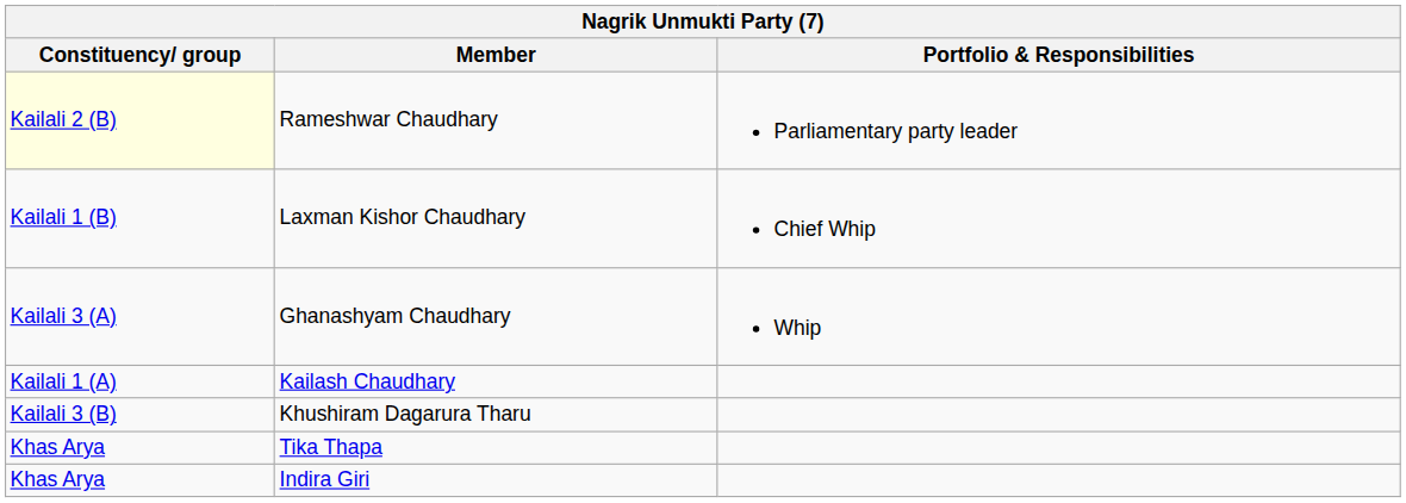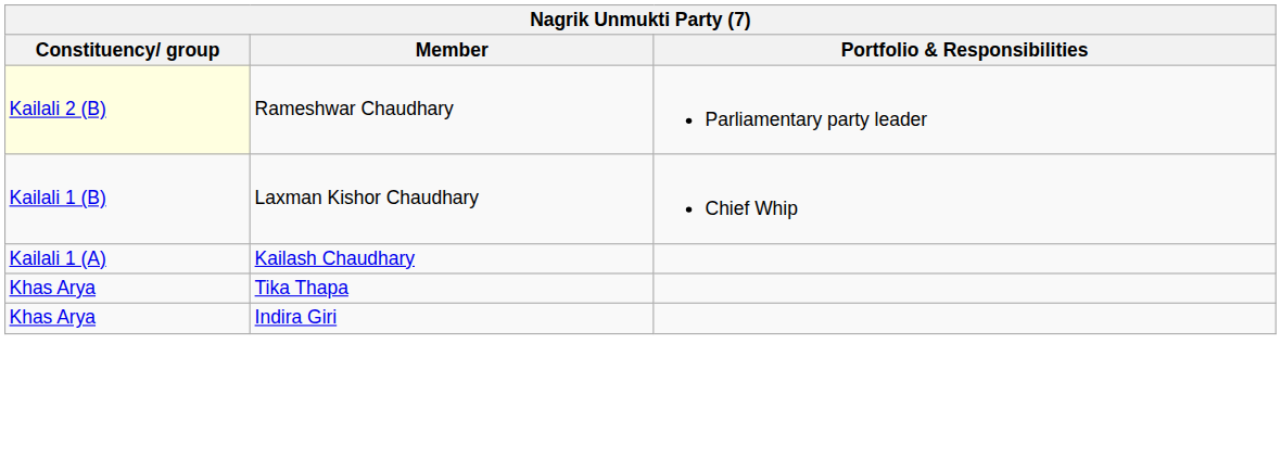- row: Kailali 3 (A) | Ghanashyam Chaudhary | Whip
- row: Kailali 3 (B) | Khushiram Dagarura Tharu
